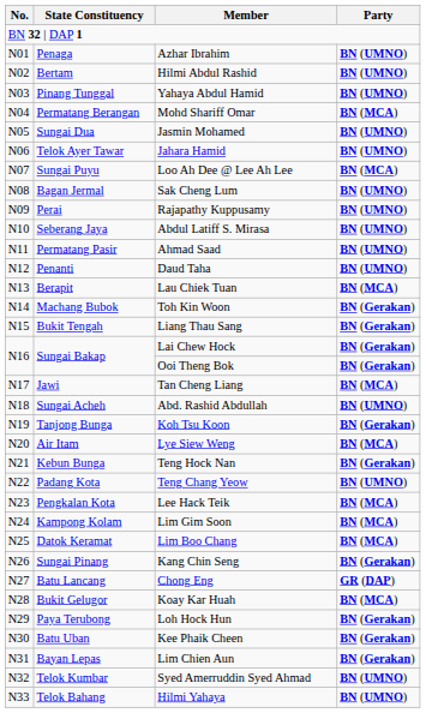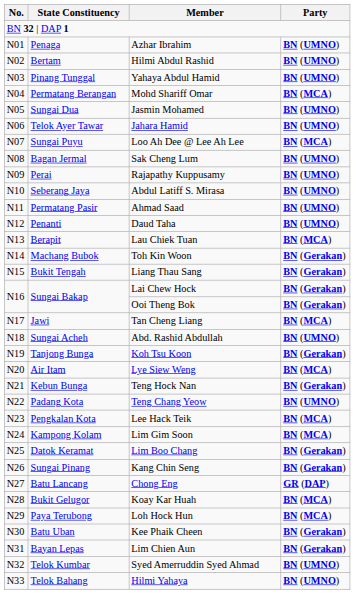Lim Boo Chang | Party: BN (MCA) -> BN (Gerakan)
Loh Hock Hun | Party: BN (Gerakan) -> BN (MCA)
